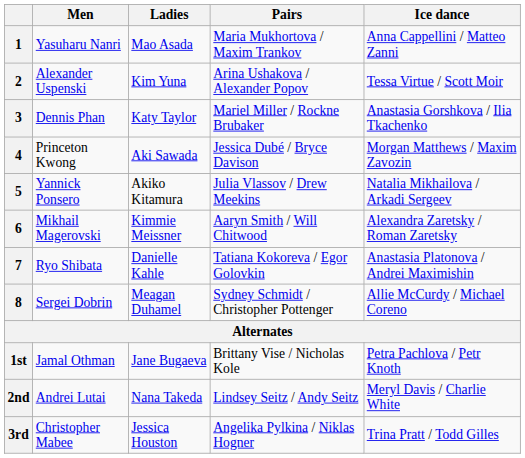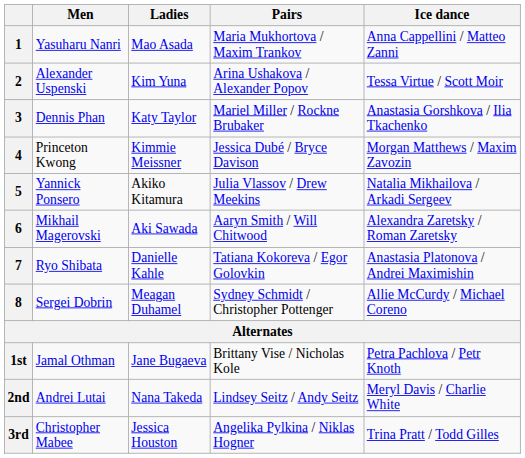4 | Ladies: Aki Sawada -> Kimmie Meissner
6 | Ladies: Kimmie Meissner -> Aki Sawada
